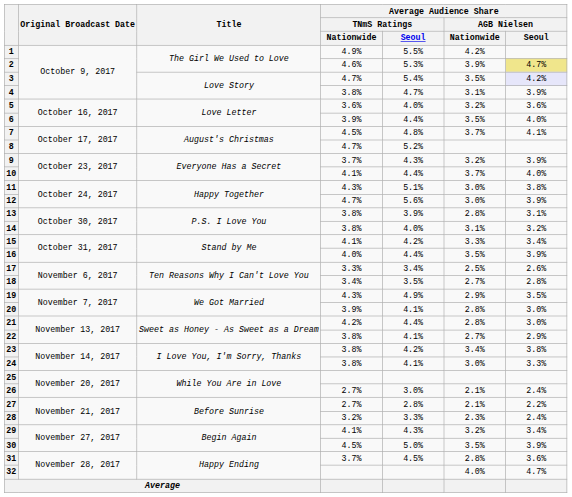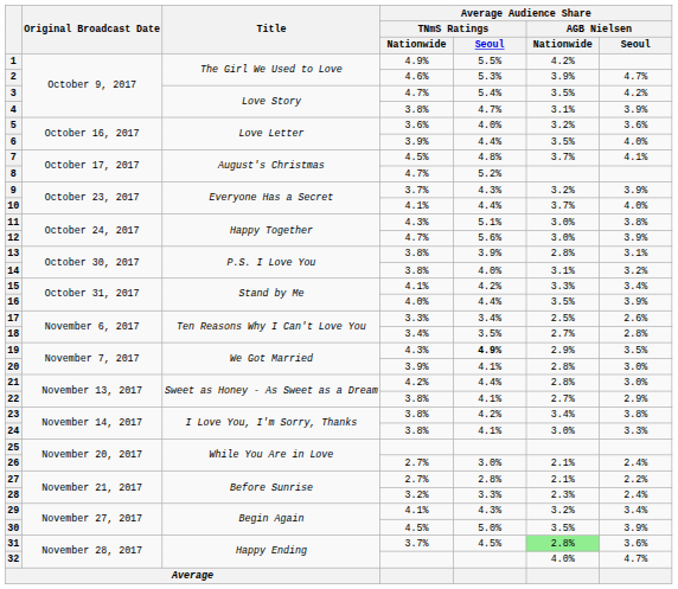2 | Average Audience Share / AGB Nielsen / Seoul: khaki background -> no background
3 | Average Audience Share / AGB Nielsen / Seoul: lavender background -> no background
19 | Average Audience Share / TNmS Ratings / Seoul: normal -> bold
31 | Average Audience Share / AGB Nielsen / Nationwide: no background -> lightgreen background
